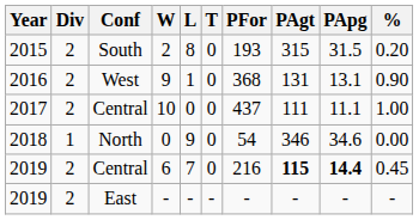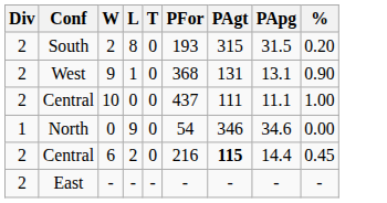- column: Year | 2015 | 2016 | 2017 | 2018 | 2019 | 2019
6 | L: 7 -> 2
6 | PApg: bold -> normal
